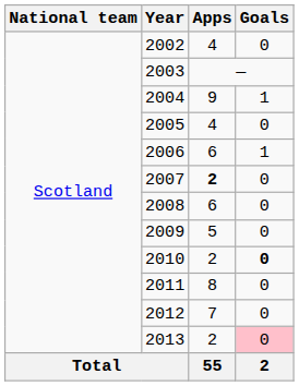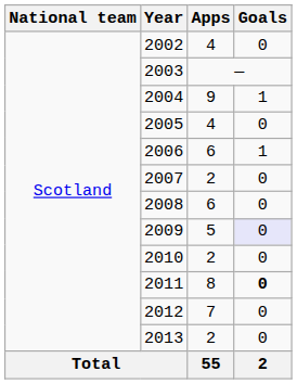2007 | Apps: bold -> normal
2009 | Goals: no background -> lavender background
2010 | Goals: bold -> normal
2011 | Goals: normal -> bold
2013 | Goals: pink background -> no background
